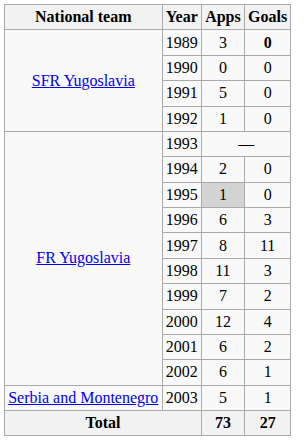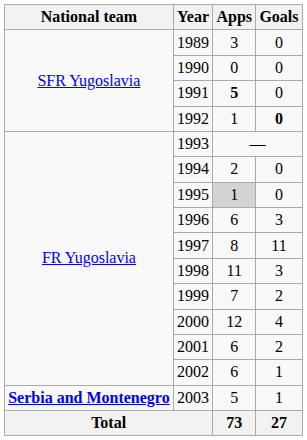1989 | Goals: bold -> normal
1991 | Apps: normal -> bold
1992 | Goals: normal -> bold
2003 | National team: normal -> bold
